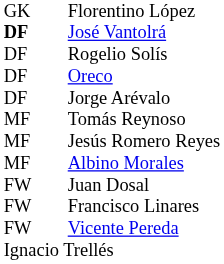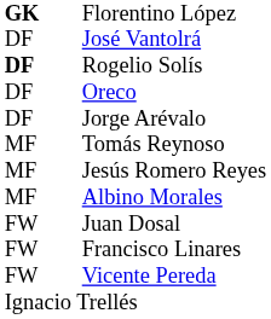Florentino López | column 1: normal -> bold
José Vantolrá | column 1: bold -> normal
Rogelio Solís | column 1: normal -> bold
